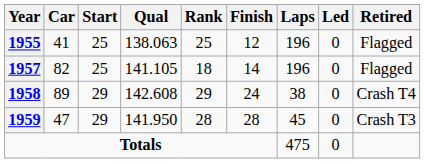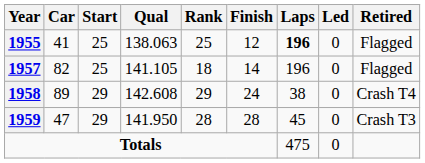1955 | Laps: normal -> bold
